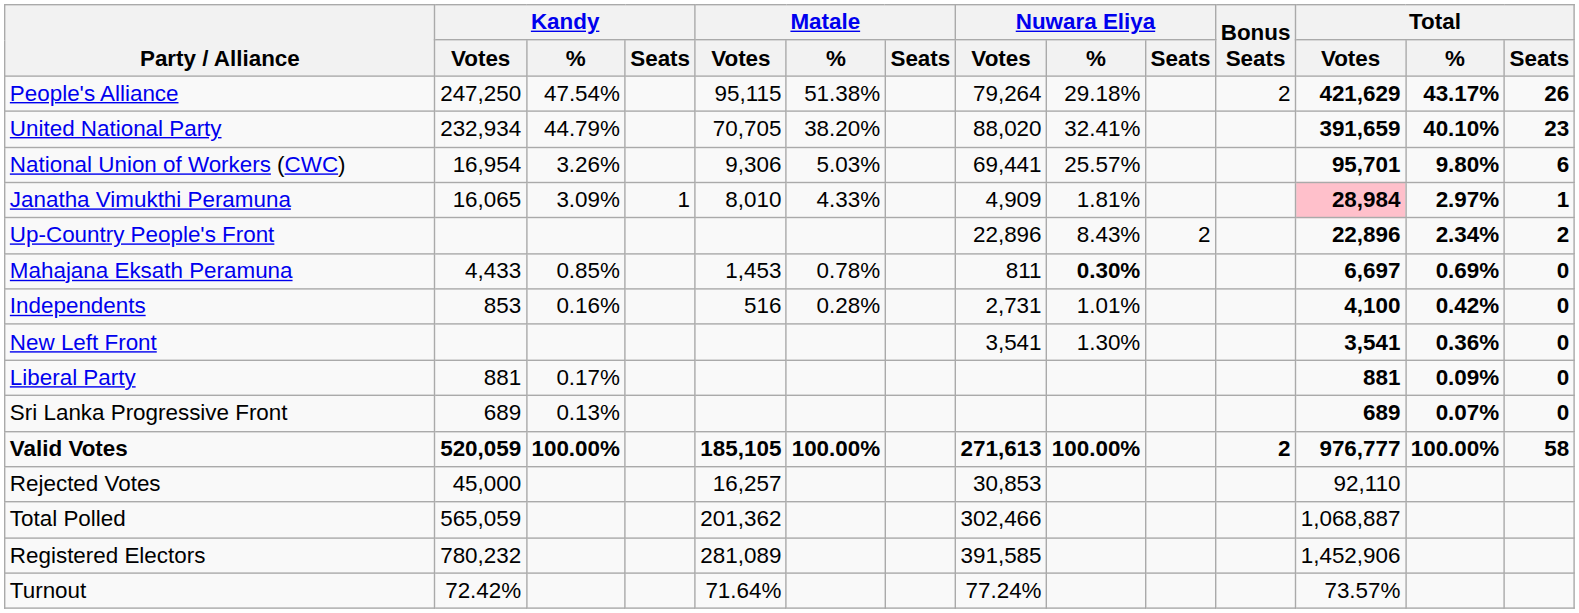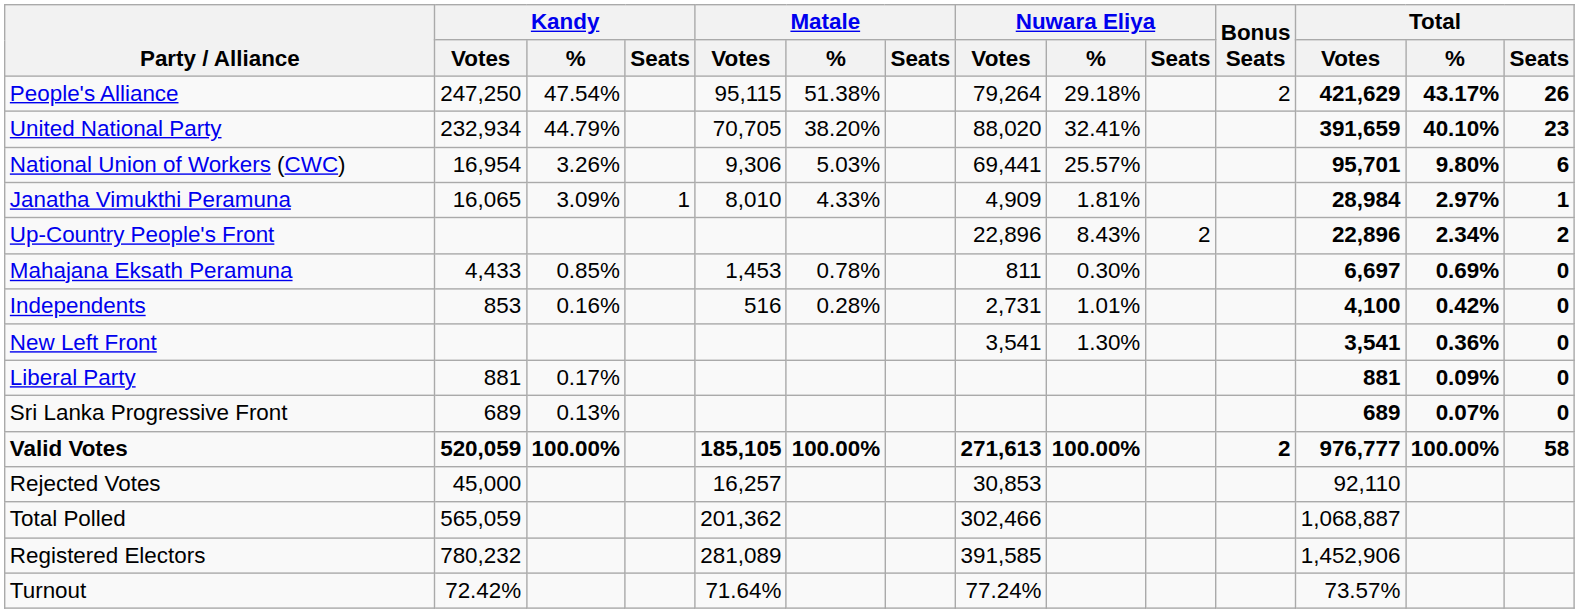Janatha Vimukthi Peramuna | Total / Votes: pink background -> no background
Mahajana Eksath Peramuna | Nuwara Eliya / %: bold -> normal
